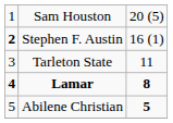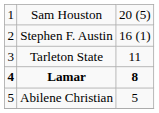Stephen F. Austin | column 1: bold -> normal
Abilene Christian | column 3: bold -> normal
